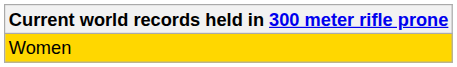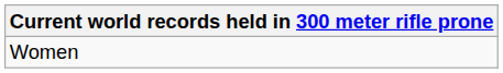Women | column 1: gold background -> no background
